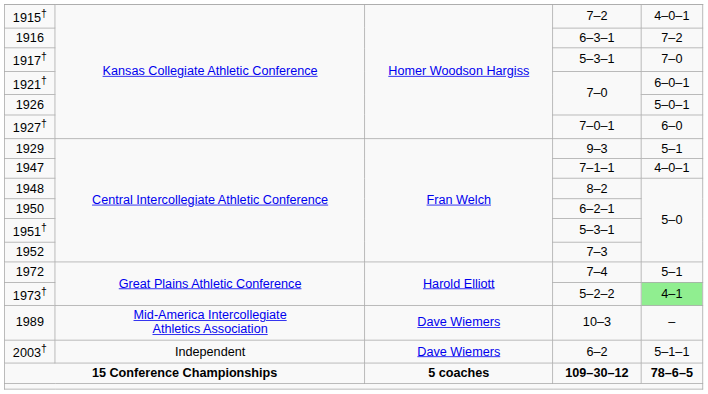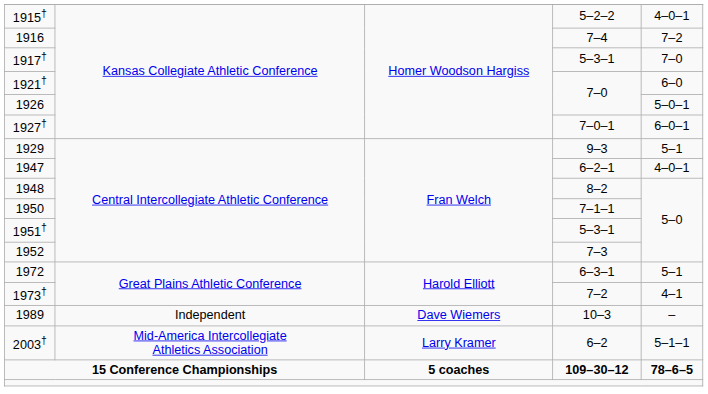1915† | column 4: 7–2 -> 5–2–2
1916 | column 4: 6–3–1 -> 7–4
1921† | column 5: 6–0–1 -> 6–0
1927† | column 5: 6–0 -> 6–0–1
1947 | column 4: 7–1–1 -> 6–2–1
1950 | column 4: 6–2–1 -> 7–1–1
1972 | column 4: 7–4 -> 6–3–1
1973† | column 4: 5–2–2 -> 7–2
1973† | column 5: lightgreen background -> no background
1989 | column 2: Mid-America Intercollegiate Athletics Association -> Independent
2003† | column 2: Independent -> Mid-America Intercollegiate Athletics Association
2003† | column 3: Dave Wiemers -> Larry Kramer
